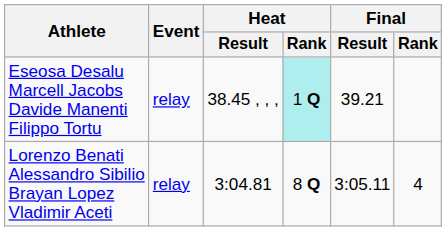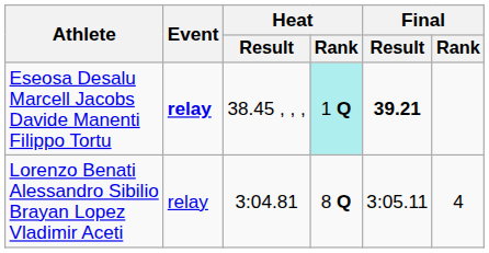Eseosa Desalu Marcell Jacobs Davide Manenti Filippo Tortu | Event: normal -> bold
Eseosa Desalu Marcell Jacobs Davide Manenti Filippo Tortu | Final / Result: normal -> bold
